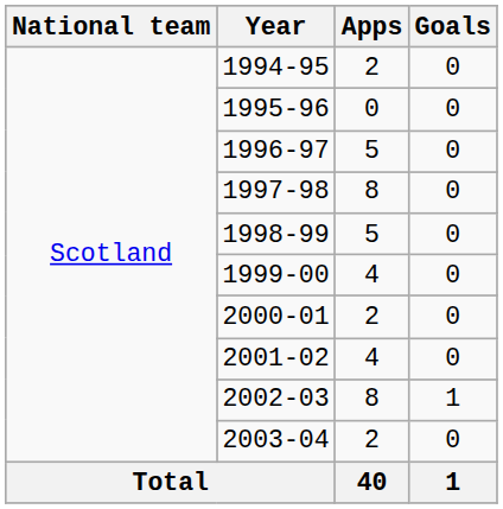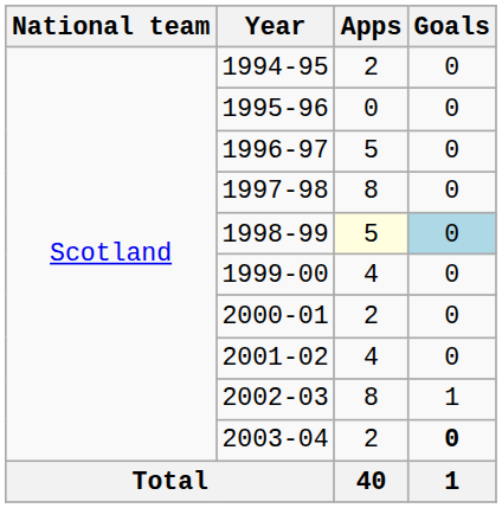1998-99 | Apps: no background -> lightyellow background
1998-99 | Goals: no background -> lightblue background
2003-04 | Goals: normal -> bold
